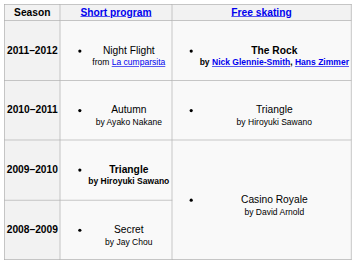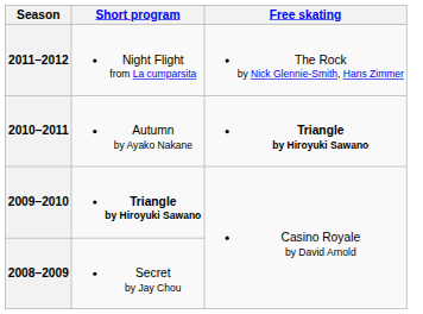2011–2012 | Free skating: bold -> normal
2010–2011 | Free skating: normal -> bold
